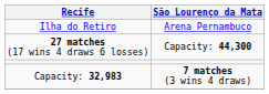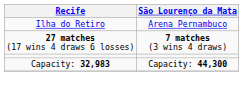row 3 | São Lourenço da Mata: Capacity: 44,300 -> 7 matches (3 wins 4 draws)
row 5 | São Lourenço da Mata: 7 matches (3 wins 4 draws) -> Capacity: 44,300
